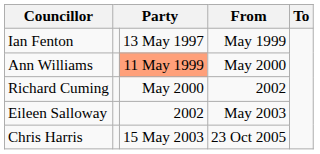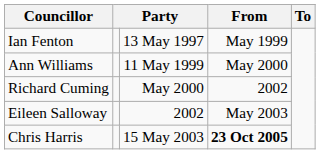Ann Williams | column 3: lightsalmon background -> no background
Chris Harris | From: normal -> bold
